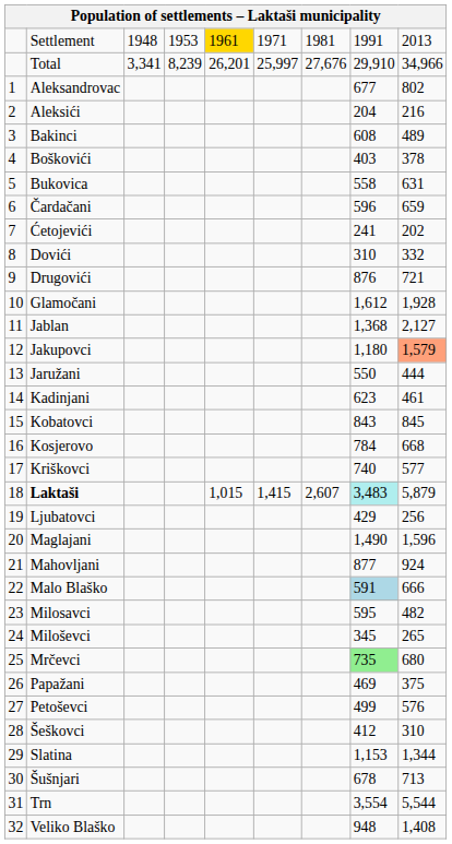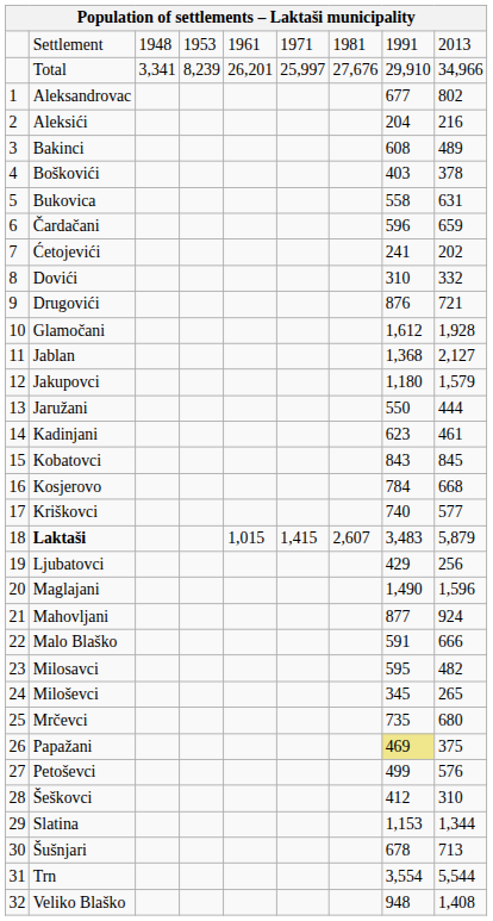Settlement | column 5: gold background -> no background
Jakupovci | column 9: lightsalmon background -> no background
Laktaši | column 8: paleturquoise background -> no background
Malo Blaško | column 8: lightblue background -> no background
Mrčevci | column 8: lightgreen background -> no background
Papažani | column 8: no background -> khaki background
